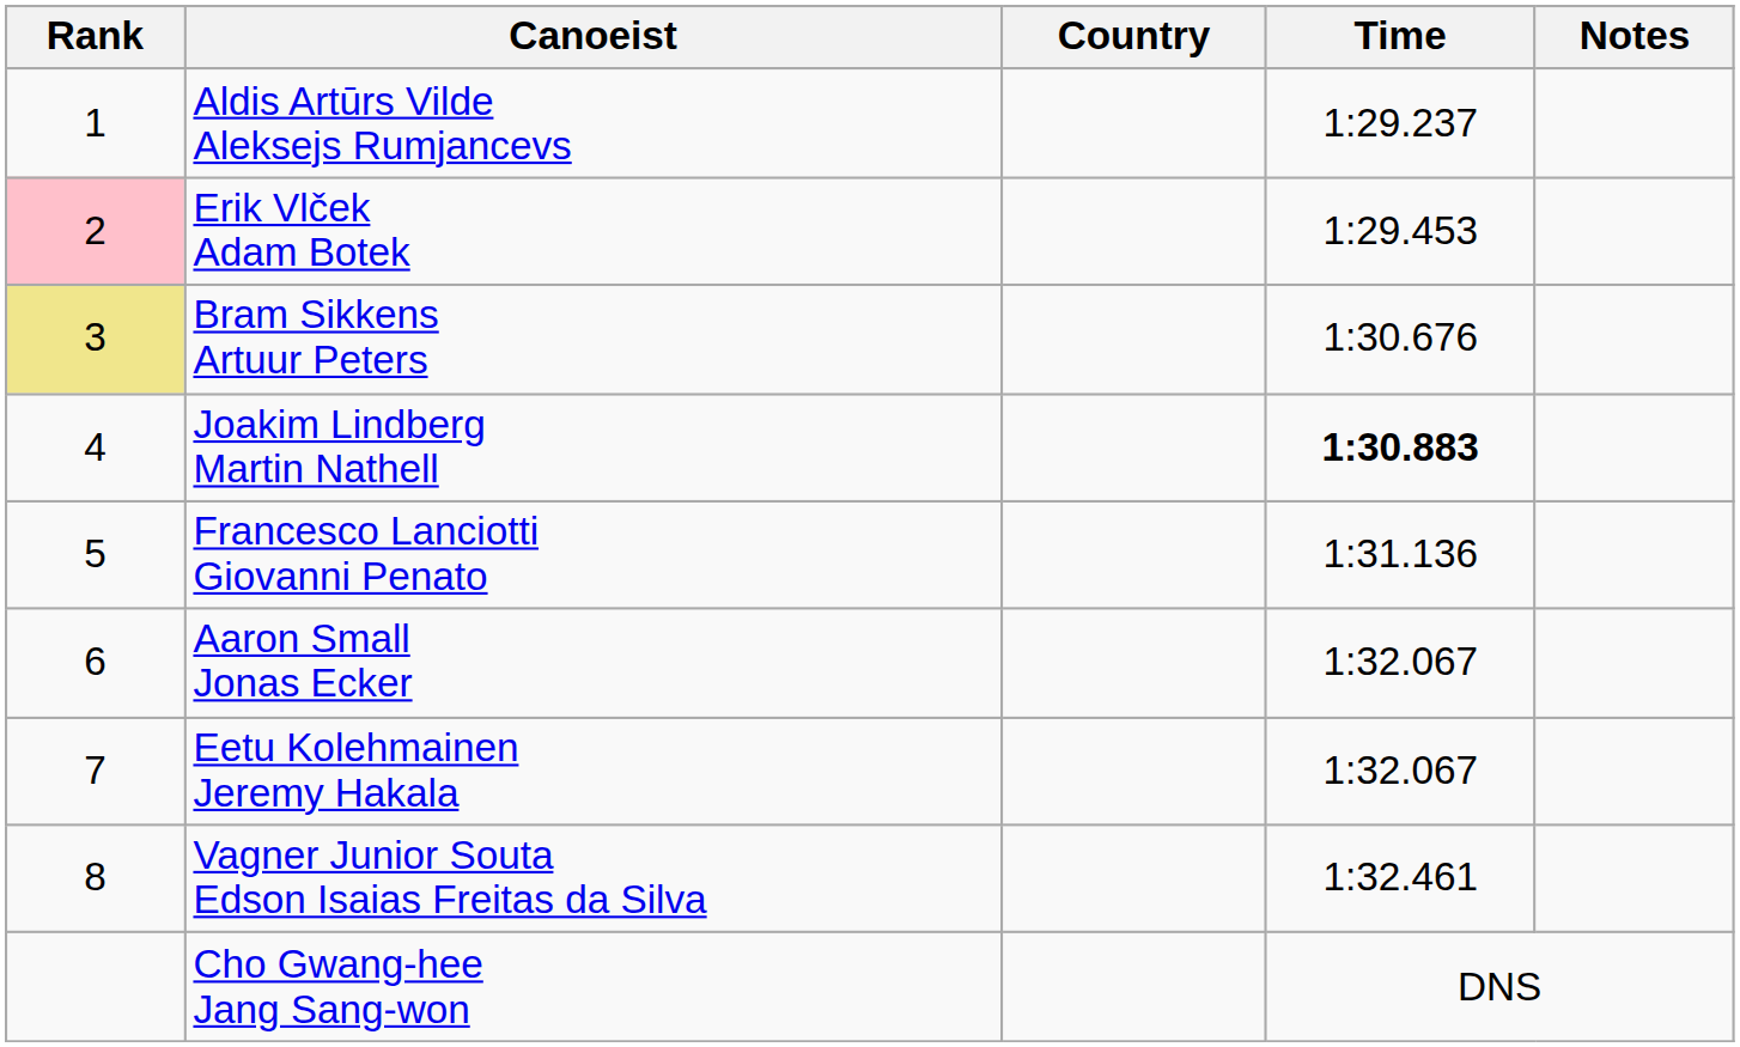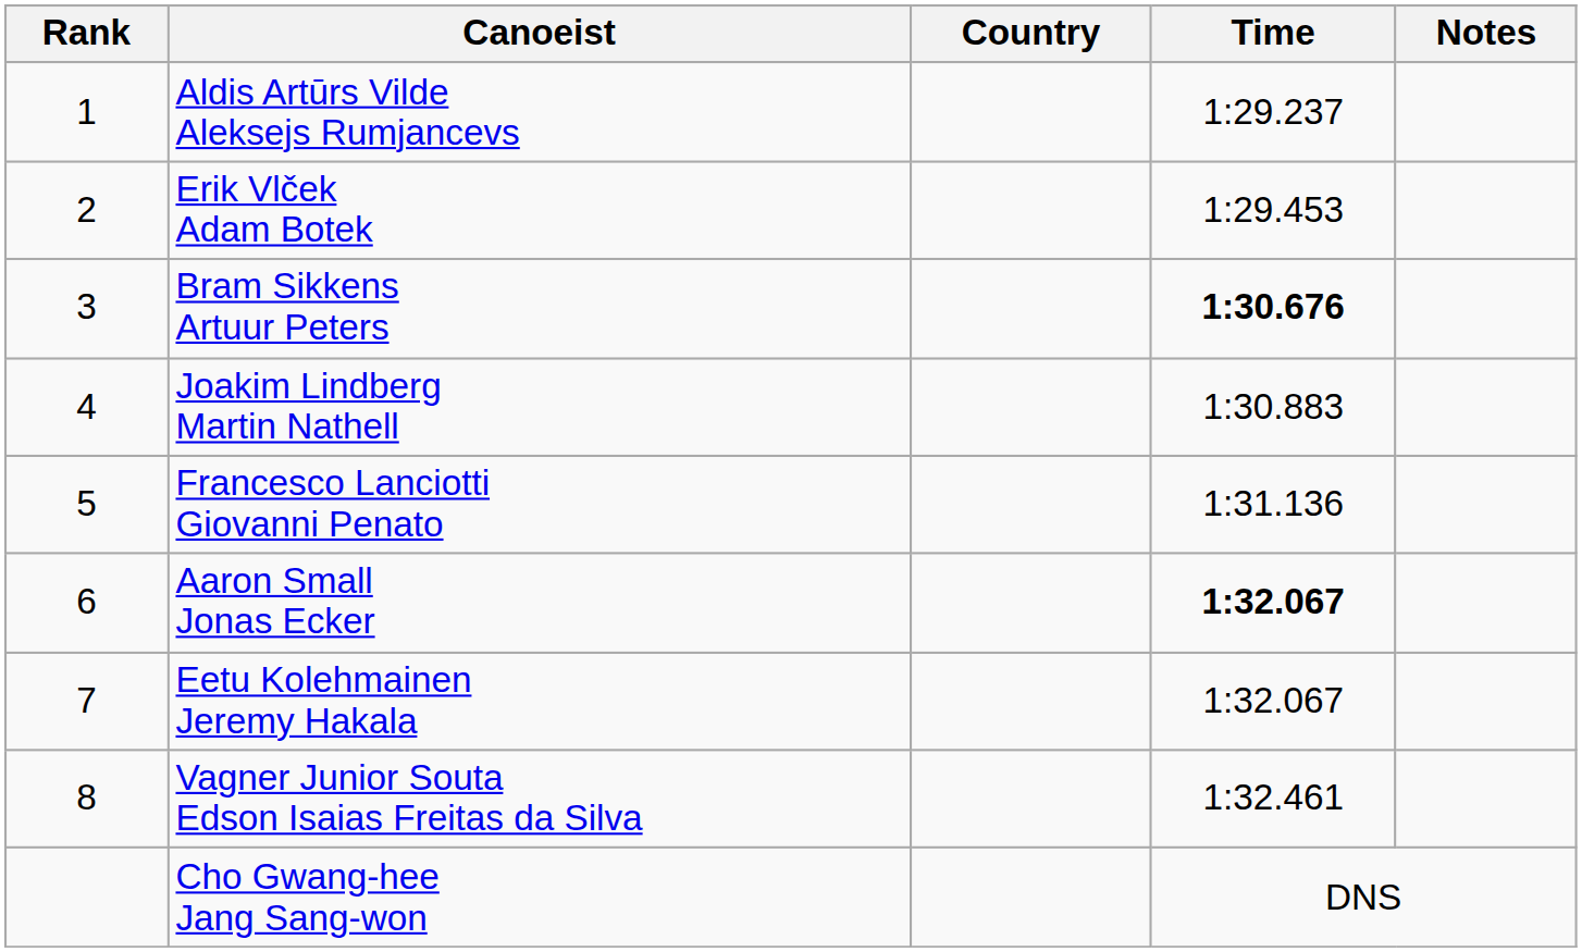Erik Vlček Adam Botek | Rank: pink background -> no background
Bram Sikkens Artuur Peters | Rank: khaki background -> no background
Bram Sikkens Artuur Peters | Time: normal -> bold
Joakim Lindberg Martin Nathell | Time: bold -> normal
Aaron Small Jonas Ecker | Time: normal -> bold
